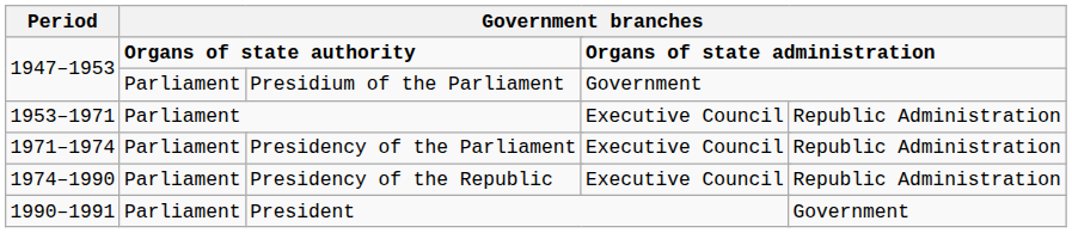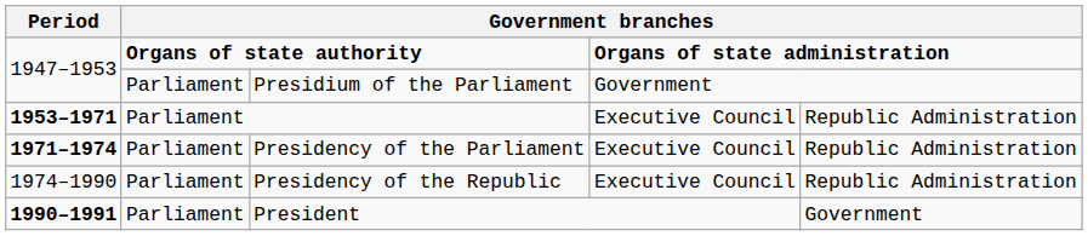1953–1971 | Period: normal -> bold
1971–1974 | Period: normal -> bold
1990–1991 | Period: normal -> bold
